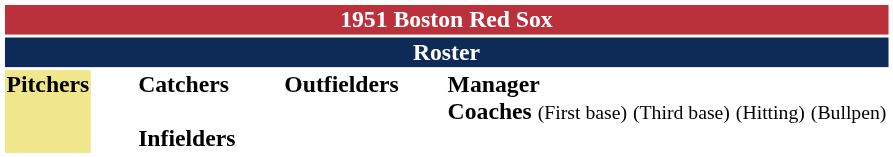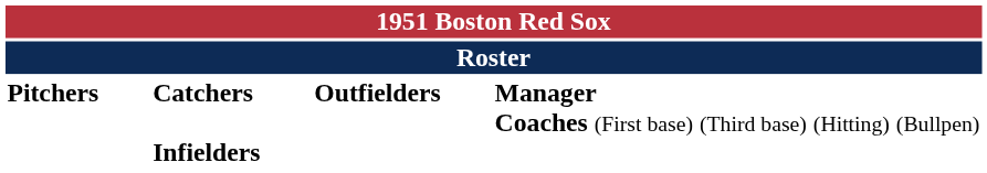Pitchers | column 1: khaki background -> no background
